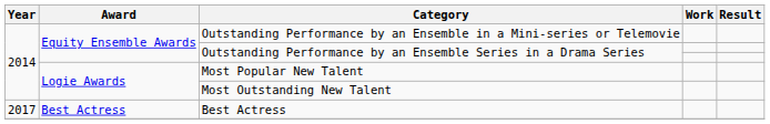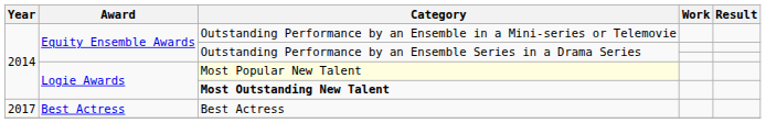Most Popular New Talent | Category: no background -> lightyellow background
Most Outstanding New Talent | Category: normal -> bold
